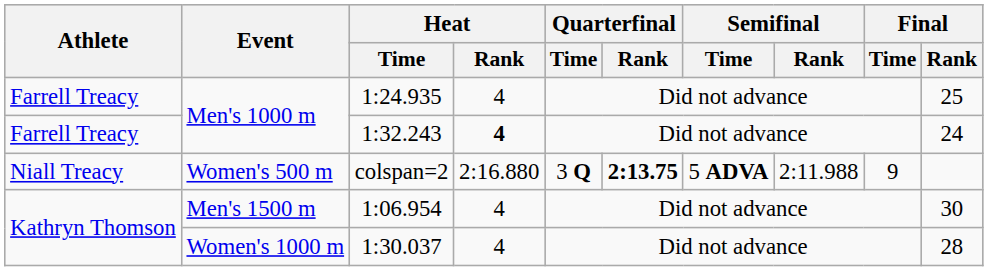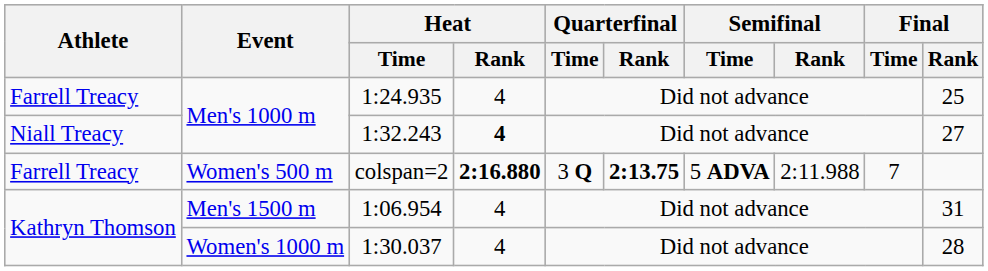1:32.243 | Athlete: Farrell Treacy -> Niall Treacy
1:32.243 | Final / Rank: 24 -> 27
colspan=2 | Athlete: Niall Treacy -> Farrell Treacy
colspan=2 | Heat / Rank: normal -> bold
colspan=2 | Final / Time: 9 -> 7
1:06.954 | Final / Rank: 30 -> 31
